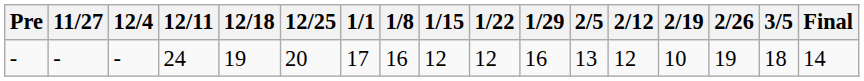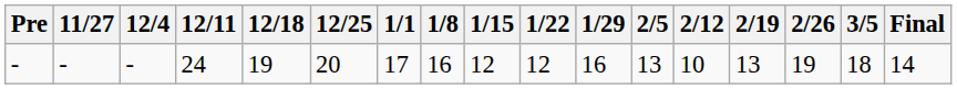row 2 | 2/12: 12 -> 10
row 2 | 2/19: 10 -> 13
